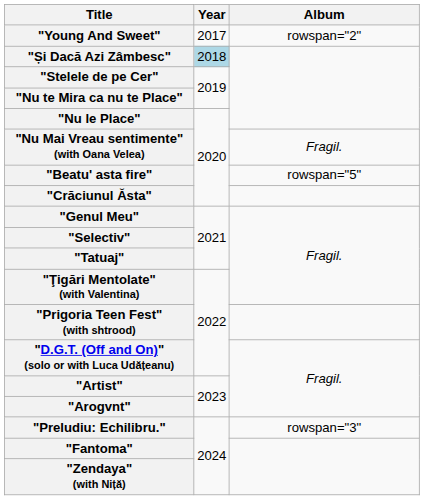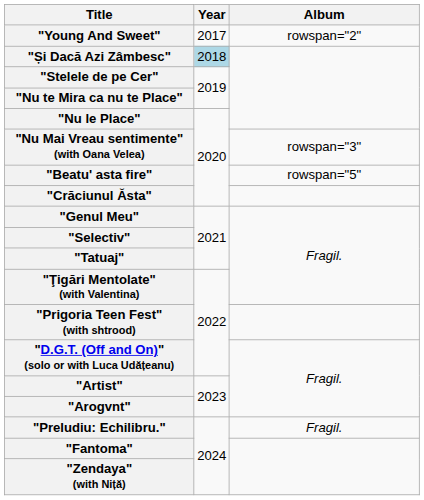"Nu Mai Vreau sentimente" (with Oana Velea) | Album: Fragil. -> rowspan="3"
"Preludiu: Echilibru." | Album: rowspan="3" -> Fragil.
